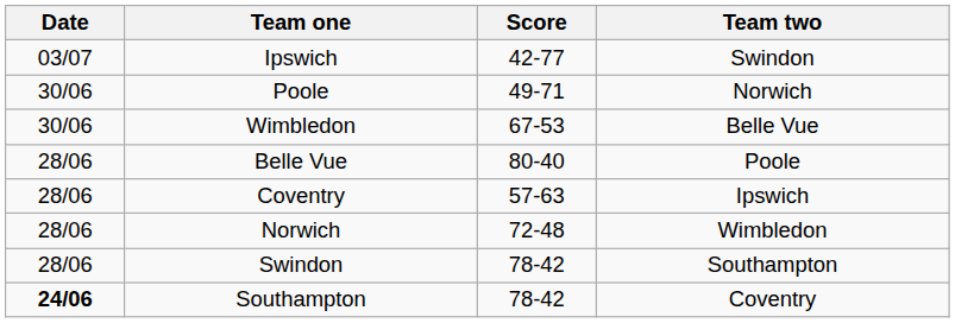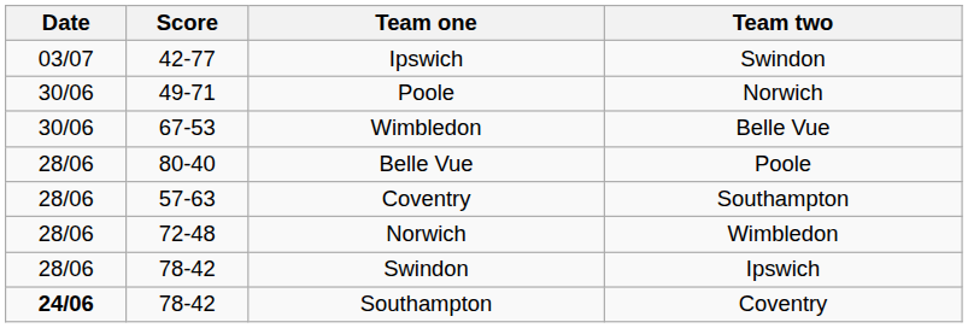columns swapped: Team one <-> Score
row 6 | Team two: Ipswich -> Southampton
row 8 | Team two: Southampton -> Ipswich
